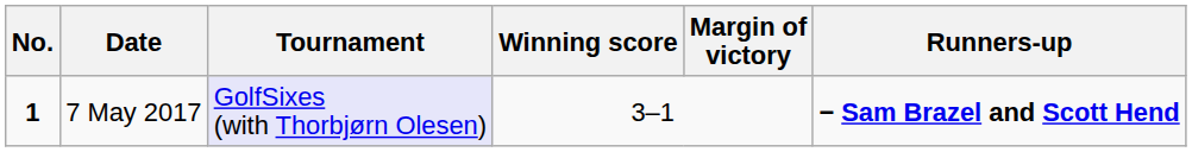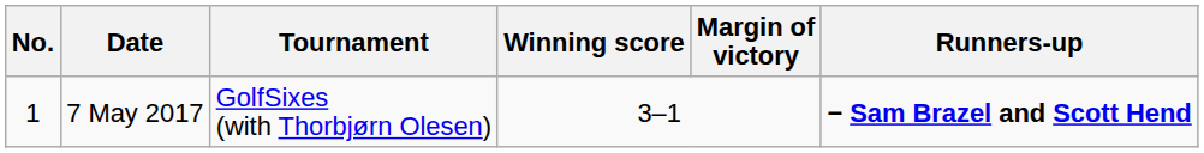7 May 2017 | No.: bold -> normal
7 May 2017 | Tournament: lavender background -> no background
